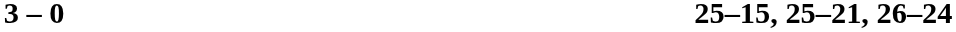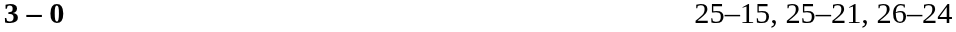row 1 | column 2: bold -> normal
